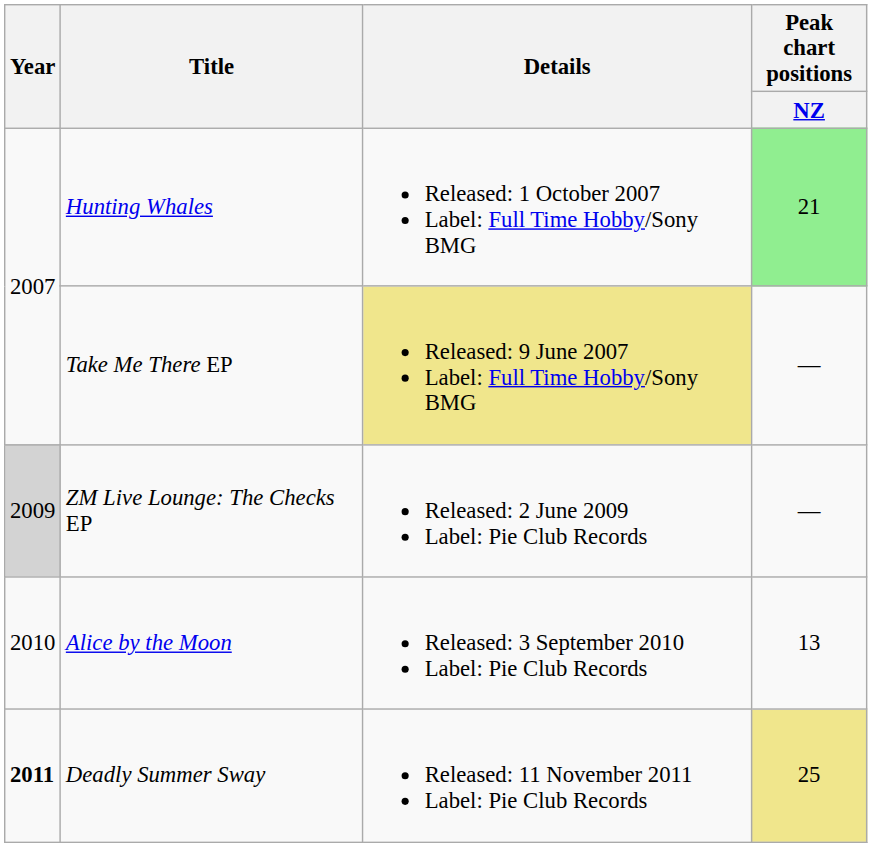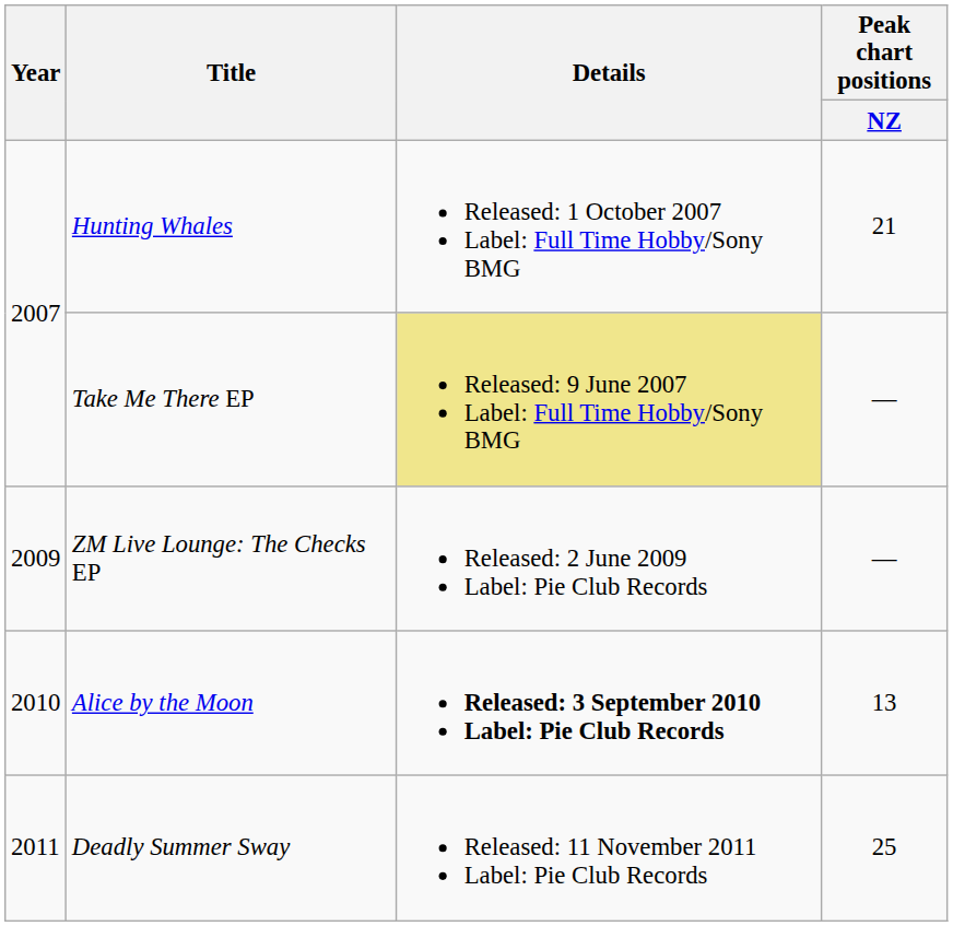Hunting Whales | Peak chart positions / NZ: lightgreen background -> no background
ZM Live Lounge: The Checks EP | Year: lightgrey background -> no background
Alice by the Moon | Details: normal -> bold
Deadly Summer Sway | Year: bold -> normal
Deadly Summer Sway | Peak chart positions / NZ: khaki background -> no background
